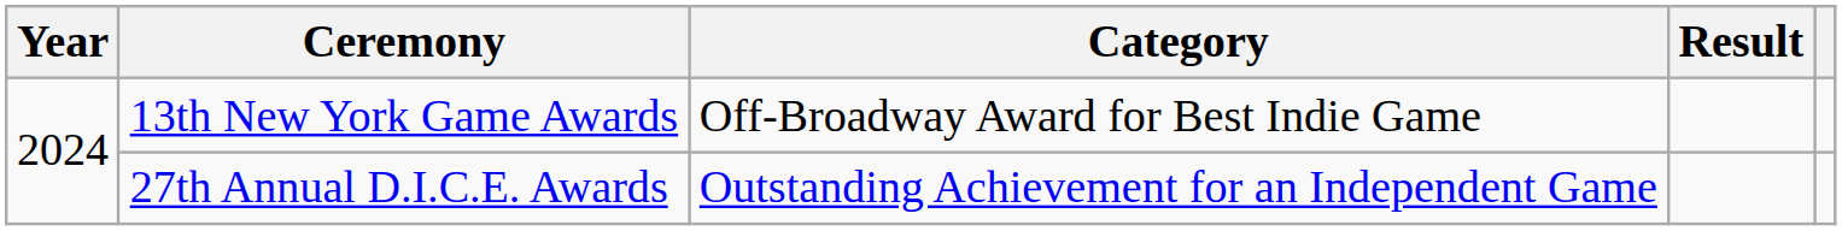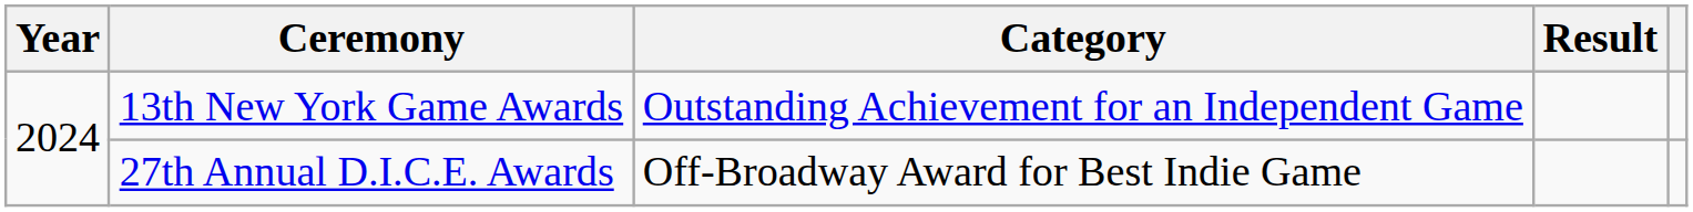13th New York Game Awards | Category: Off-Broadway Award for Best Indie Game -> Outstanding Achievement for an Independent Game
27th Annual D.I.C.E. Awards | Category: Outstanding Achievement for an Independent Game -> Off-Broadway Award for Best Indie Game
